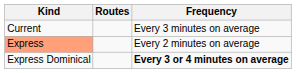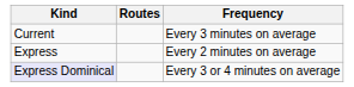row 3 | Kind: lightsalmon background -> no background
row 4 | Kind: no background -> lavender background
row 4 | Frequency: bold -> normal
